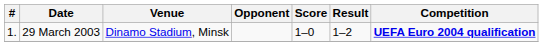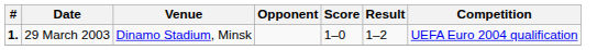29 March 2003 | #: normal -> bold
29 March 2003 | Competition: bold -> normal
